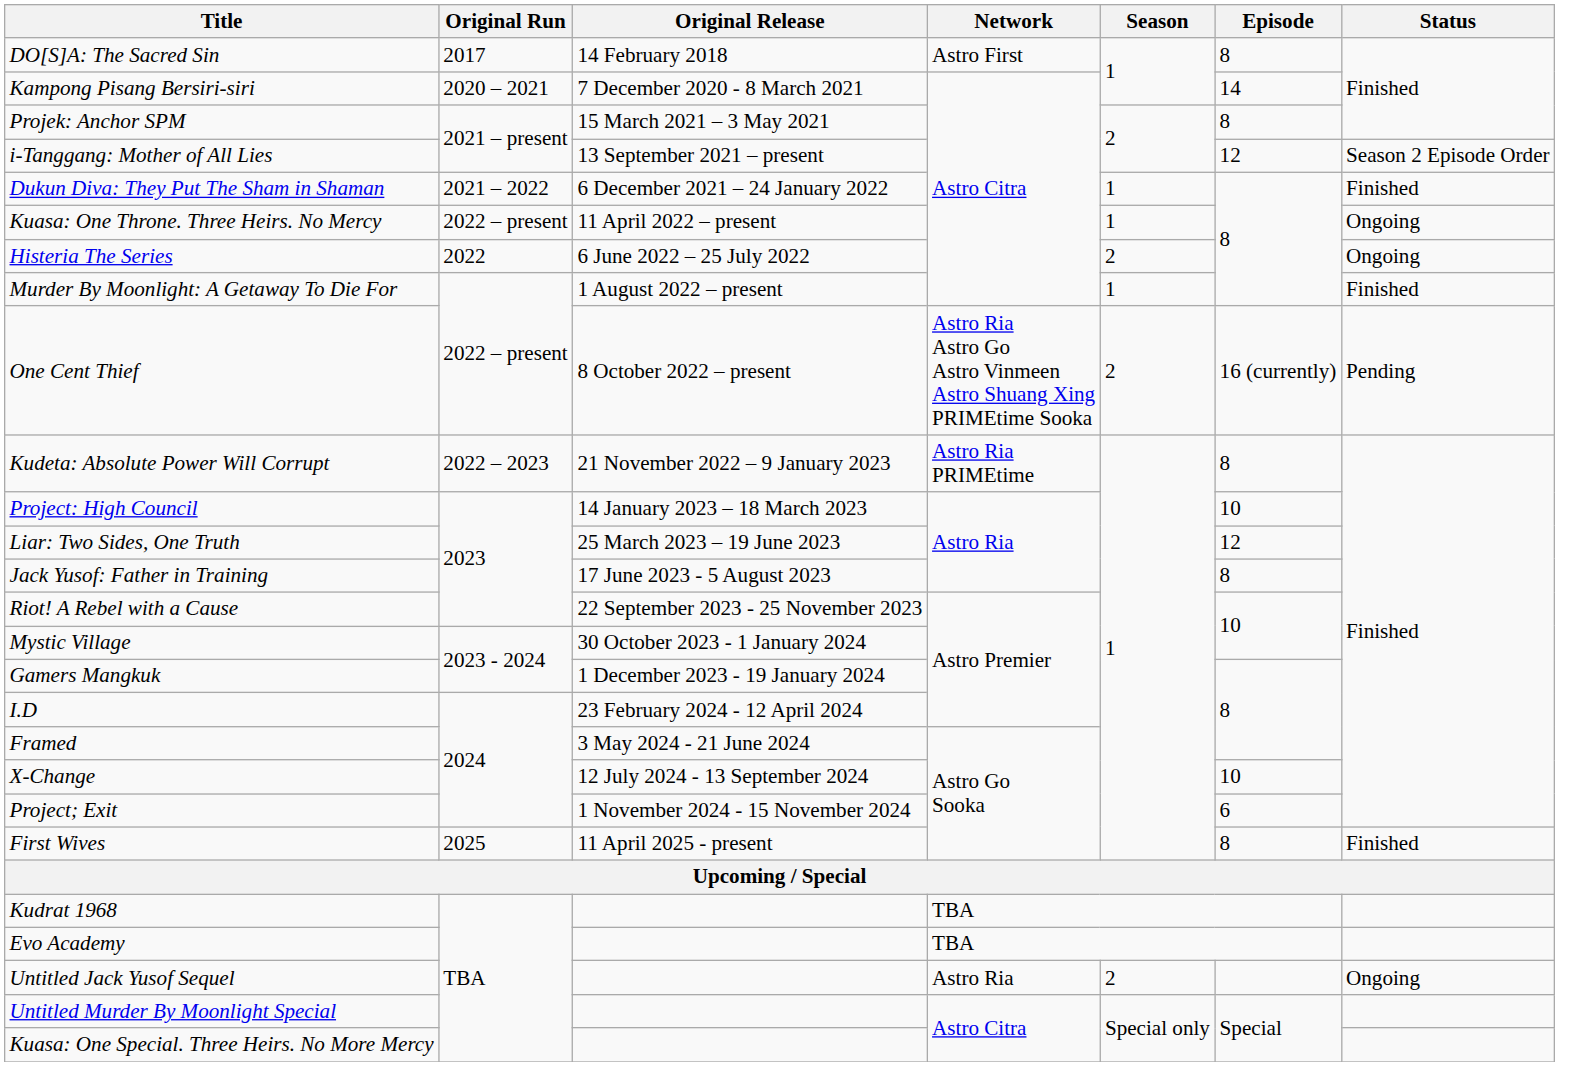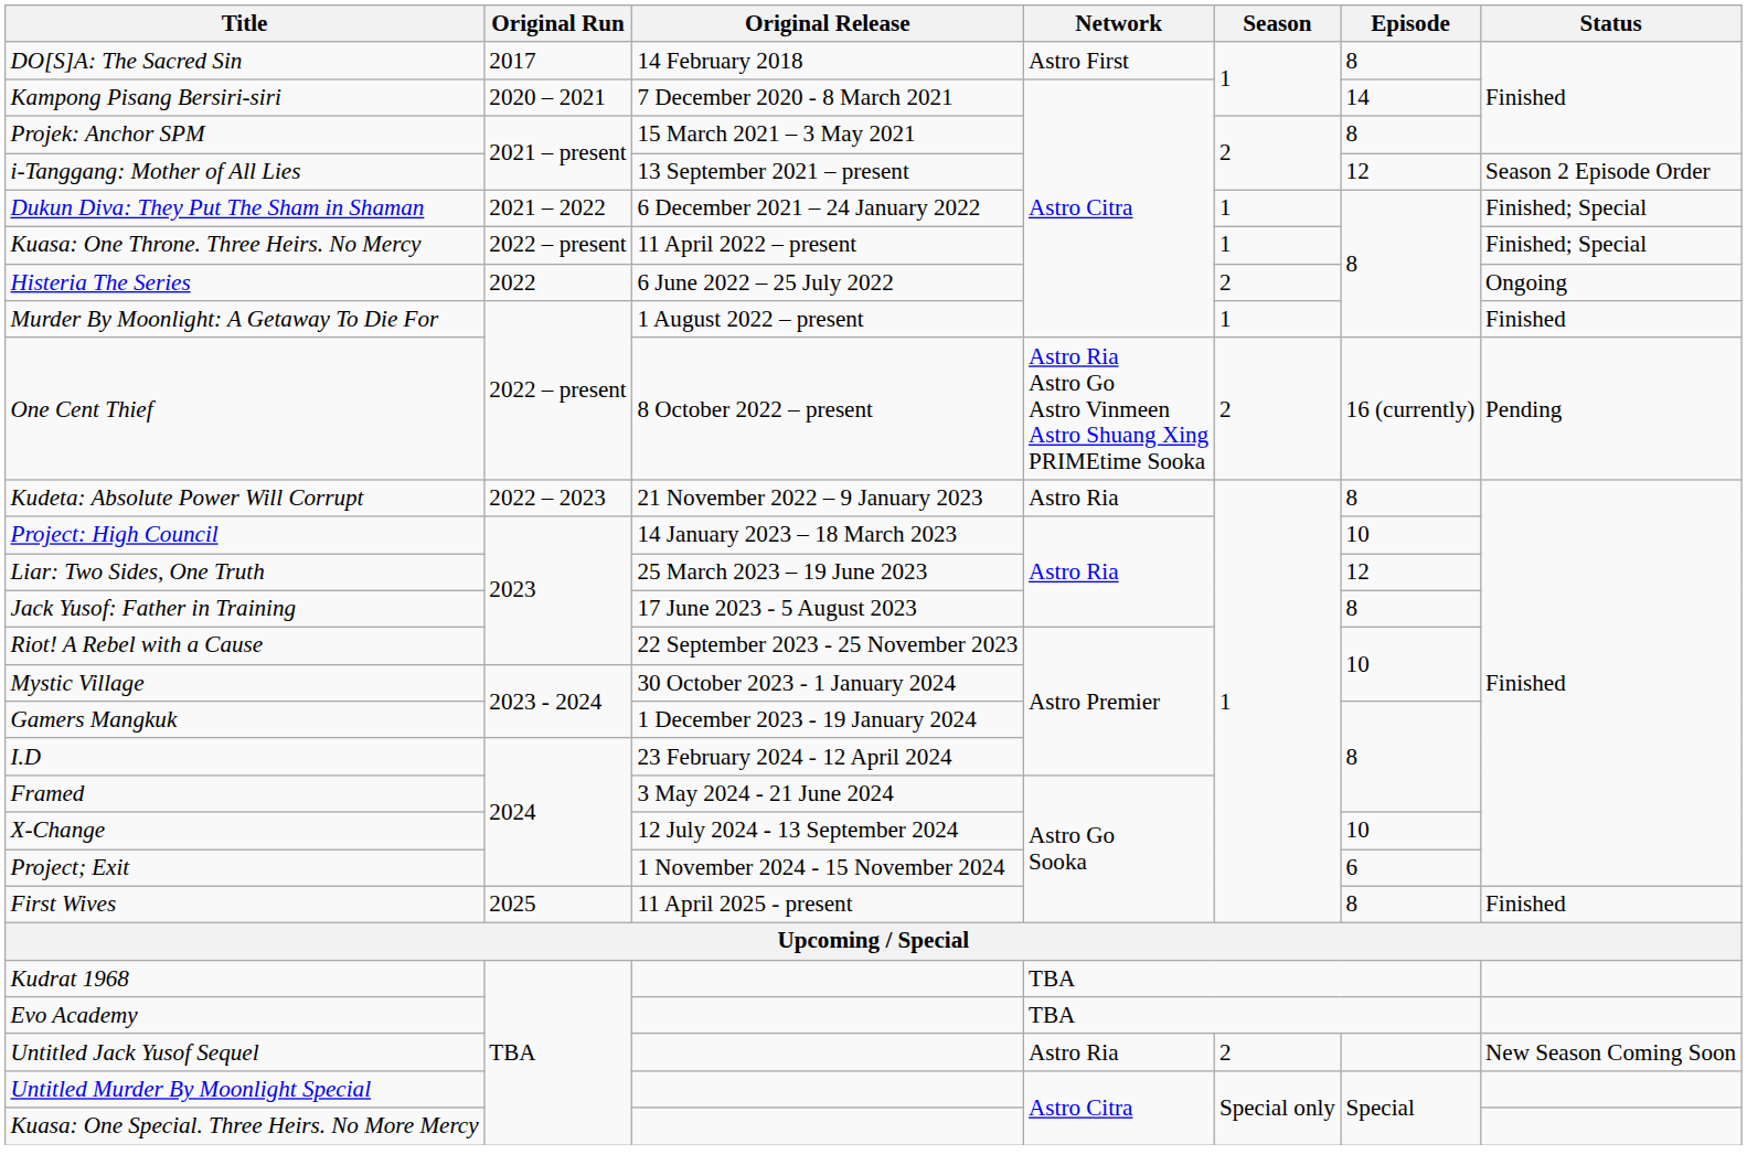Dukun Diva: They Put The Sham in Shaman | Status: Finished -> Finished; Special
Kuasa: One Throne. Three Heirs. No Mercy | Status: Ongoing -> Finished; Special
Kudeta: Absolute Power Will Corrupt | Network: Astro Ria PRIMEtime -> Astro Ria
Untitled Jack Yusof Sequel | Status: Ongoing -> New Season Coming Soon
